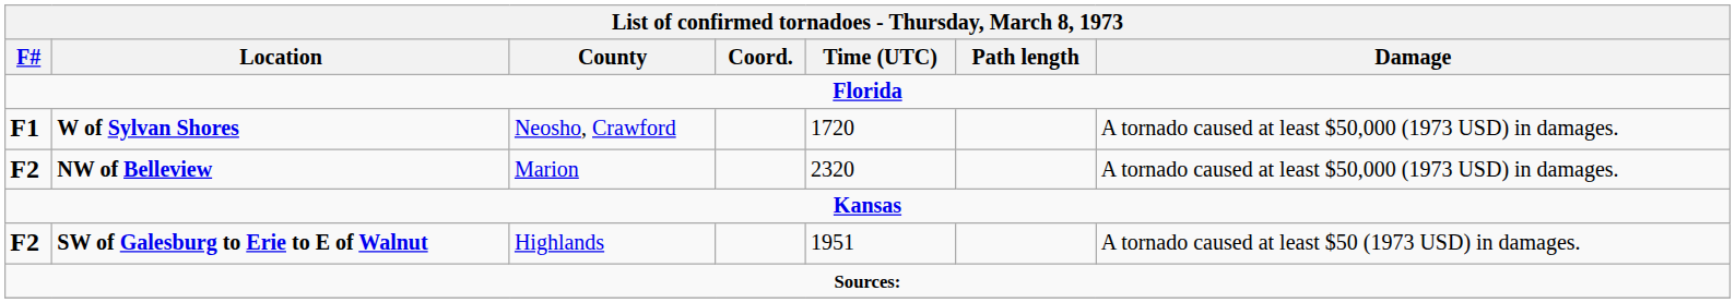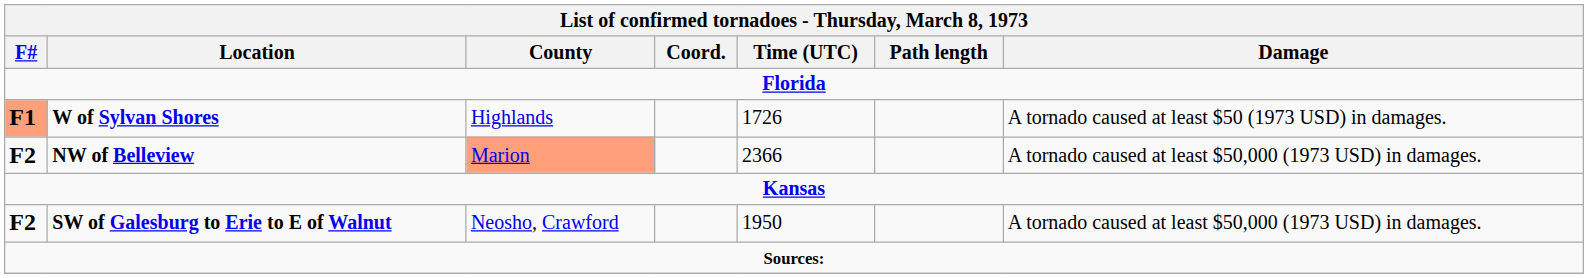W of Sylvan Shores | F#: no background -> lightsalmon background
W of Sylvan Shores | County: Neosho, Crawford -> Highlands
W of Sylvan Shores | Time (UTC): 1720 -> 1726
W of Sylvan Shores | Damage: A tornado caused at least $50,000 (1973 USD) in damages. -> A tornado caused at least $50 (1973 USD) in damages.
NW of Belleview | County: no background -> lightsalmon background
NW of Belleview | Time (UTC): 2320 -> 2366
SW of Galesburg to Erie to E of Walnut | County: Highlands -> Neosho, Crawford
SW of Galesburg to Erie to E of Walnut | Time (UTC): 1951 -> 1950
SW of Galesburg to Erie to E of Walnut | Damage: A tornado caused at least $50 (1973 USD) in damages. -> A tornado caused at least $50,000 (1973 USD) in damages.
